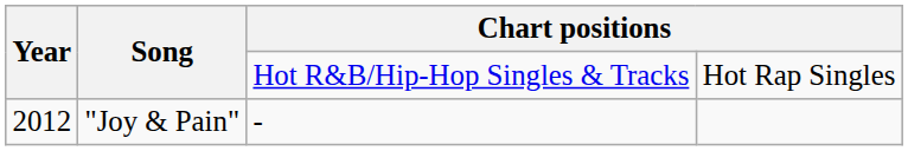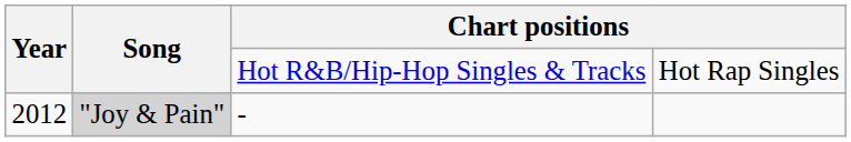2012 | Song: no background -> lightgrey background
